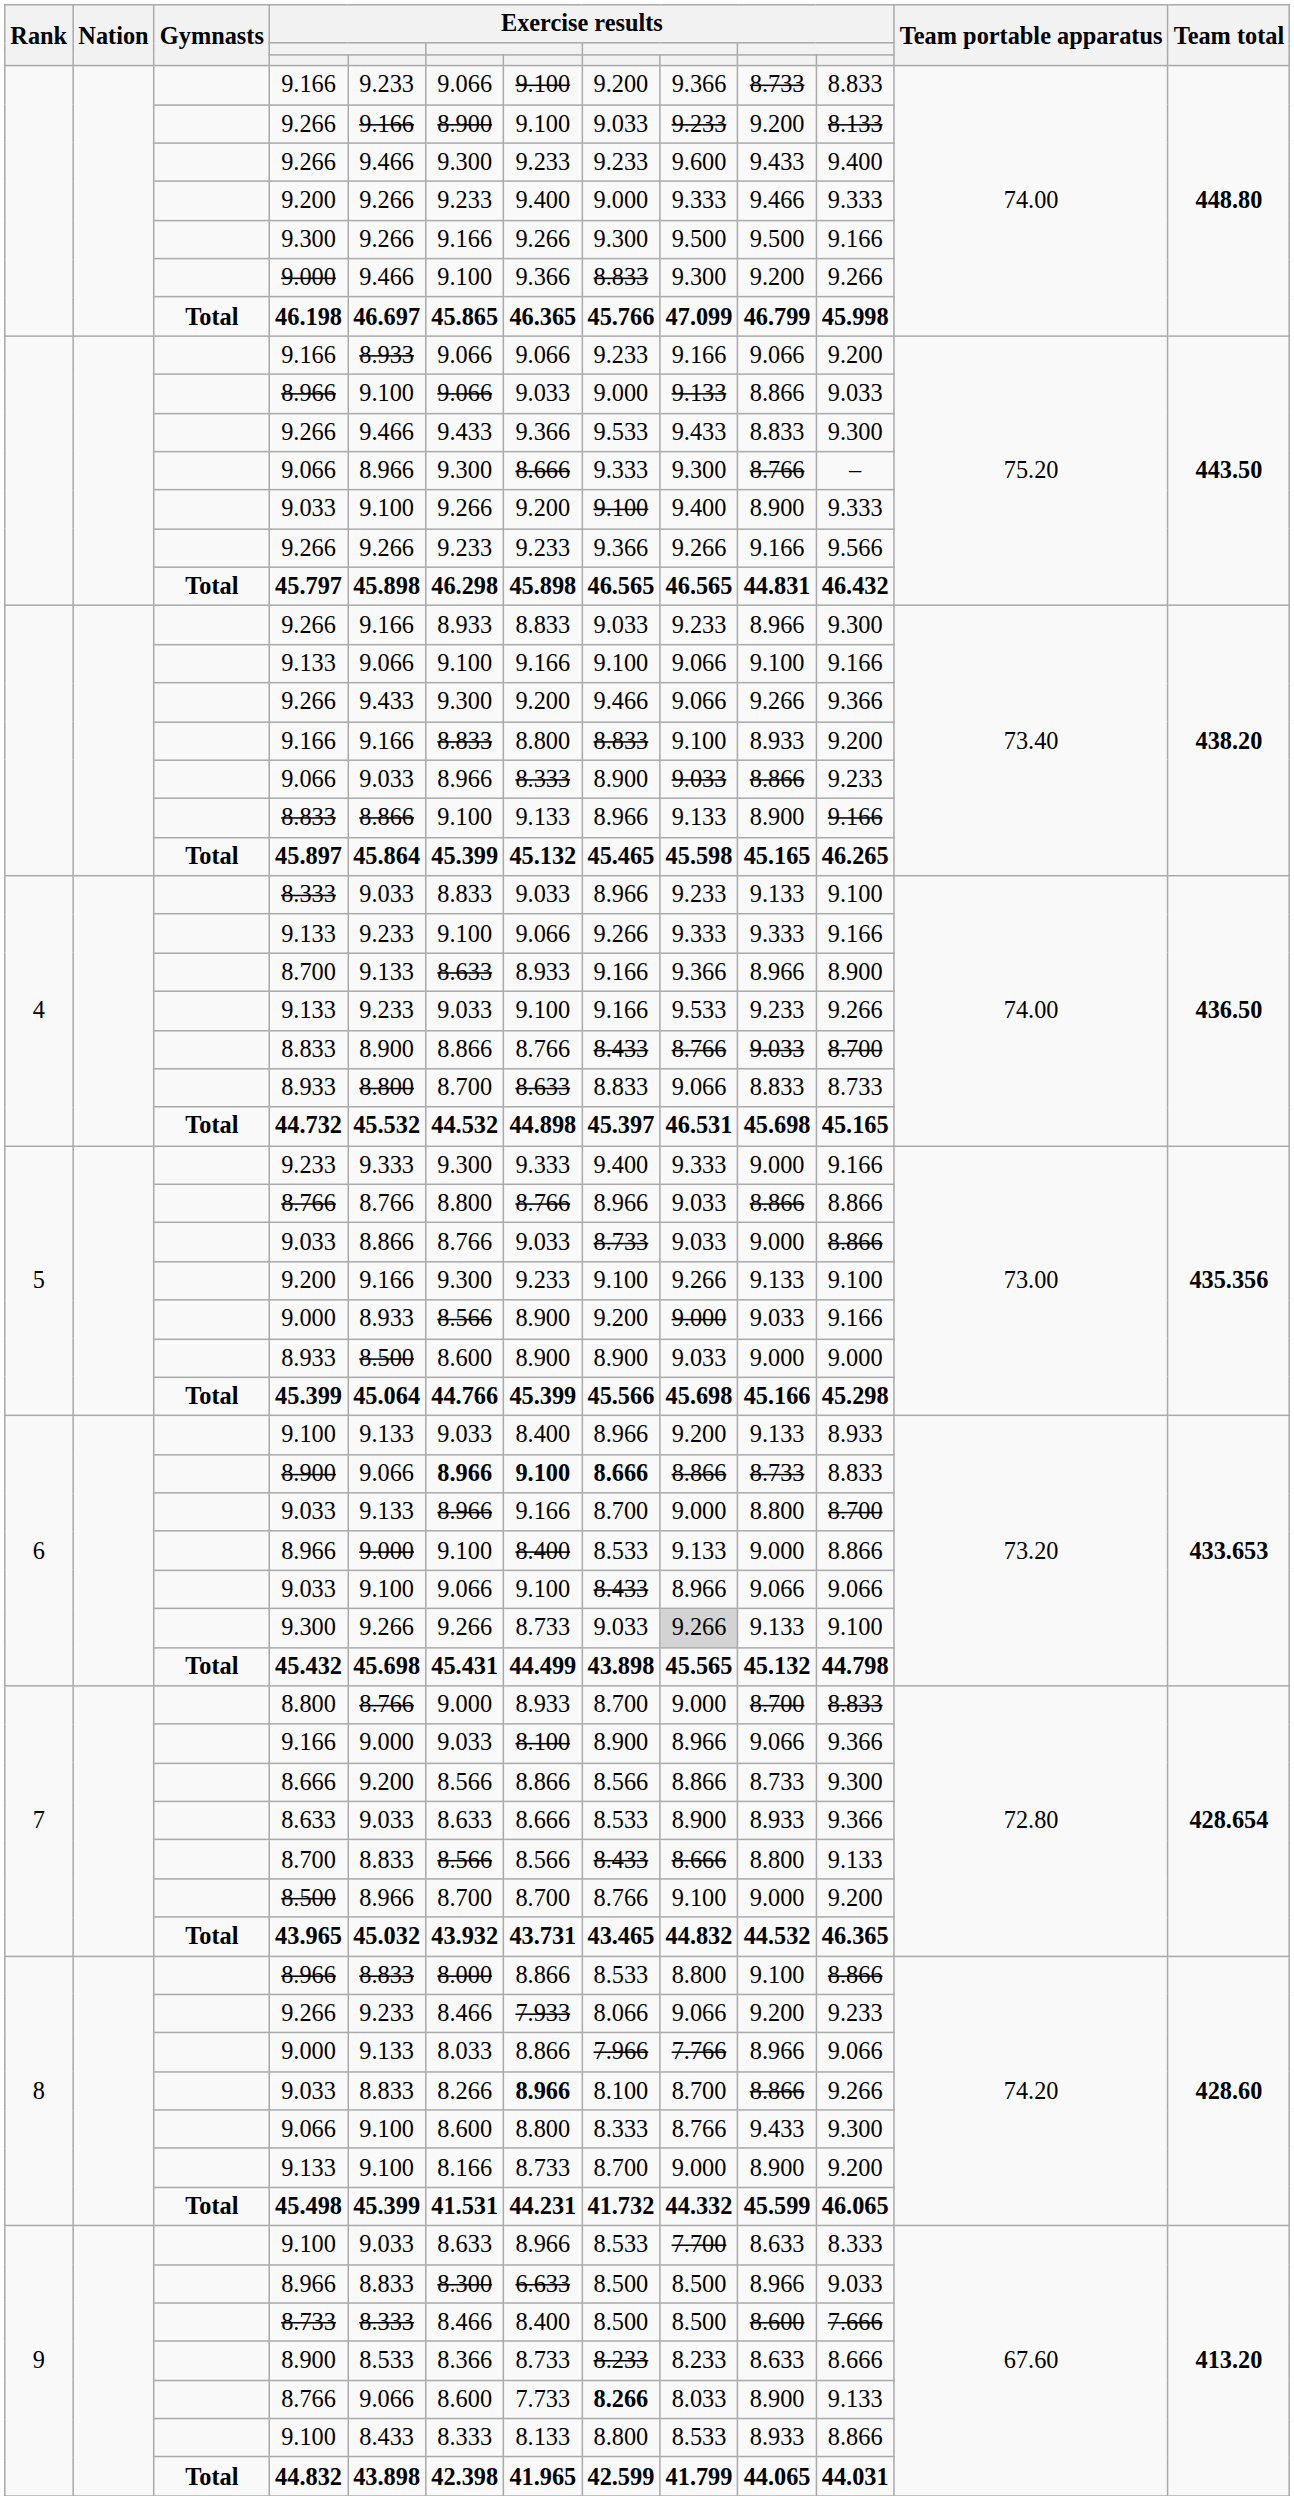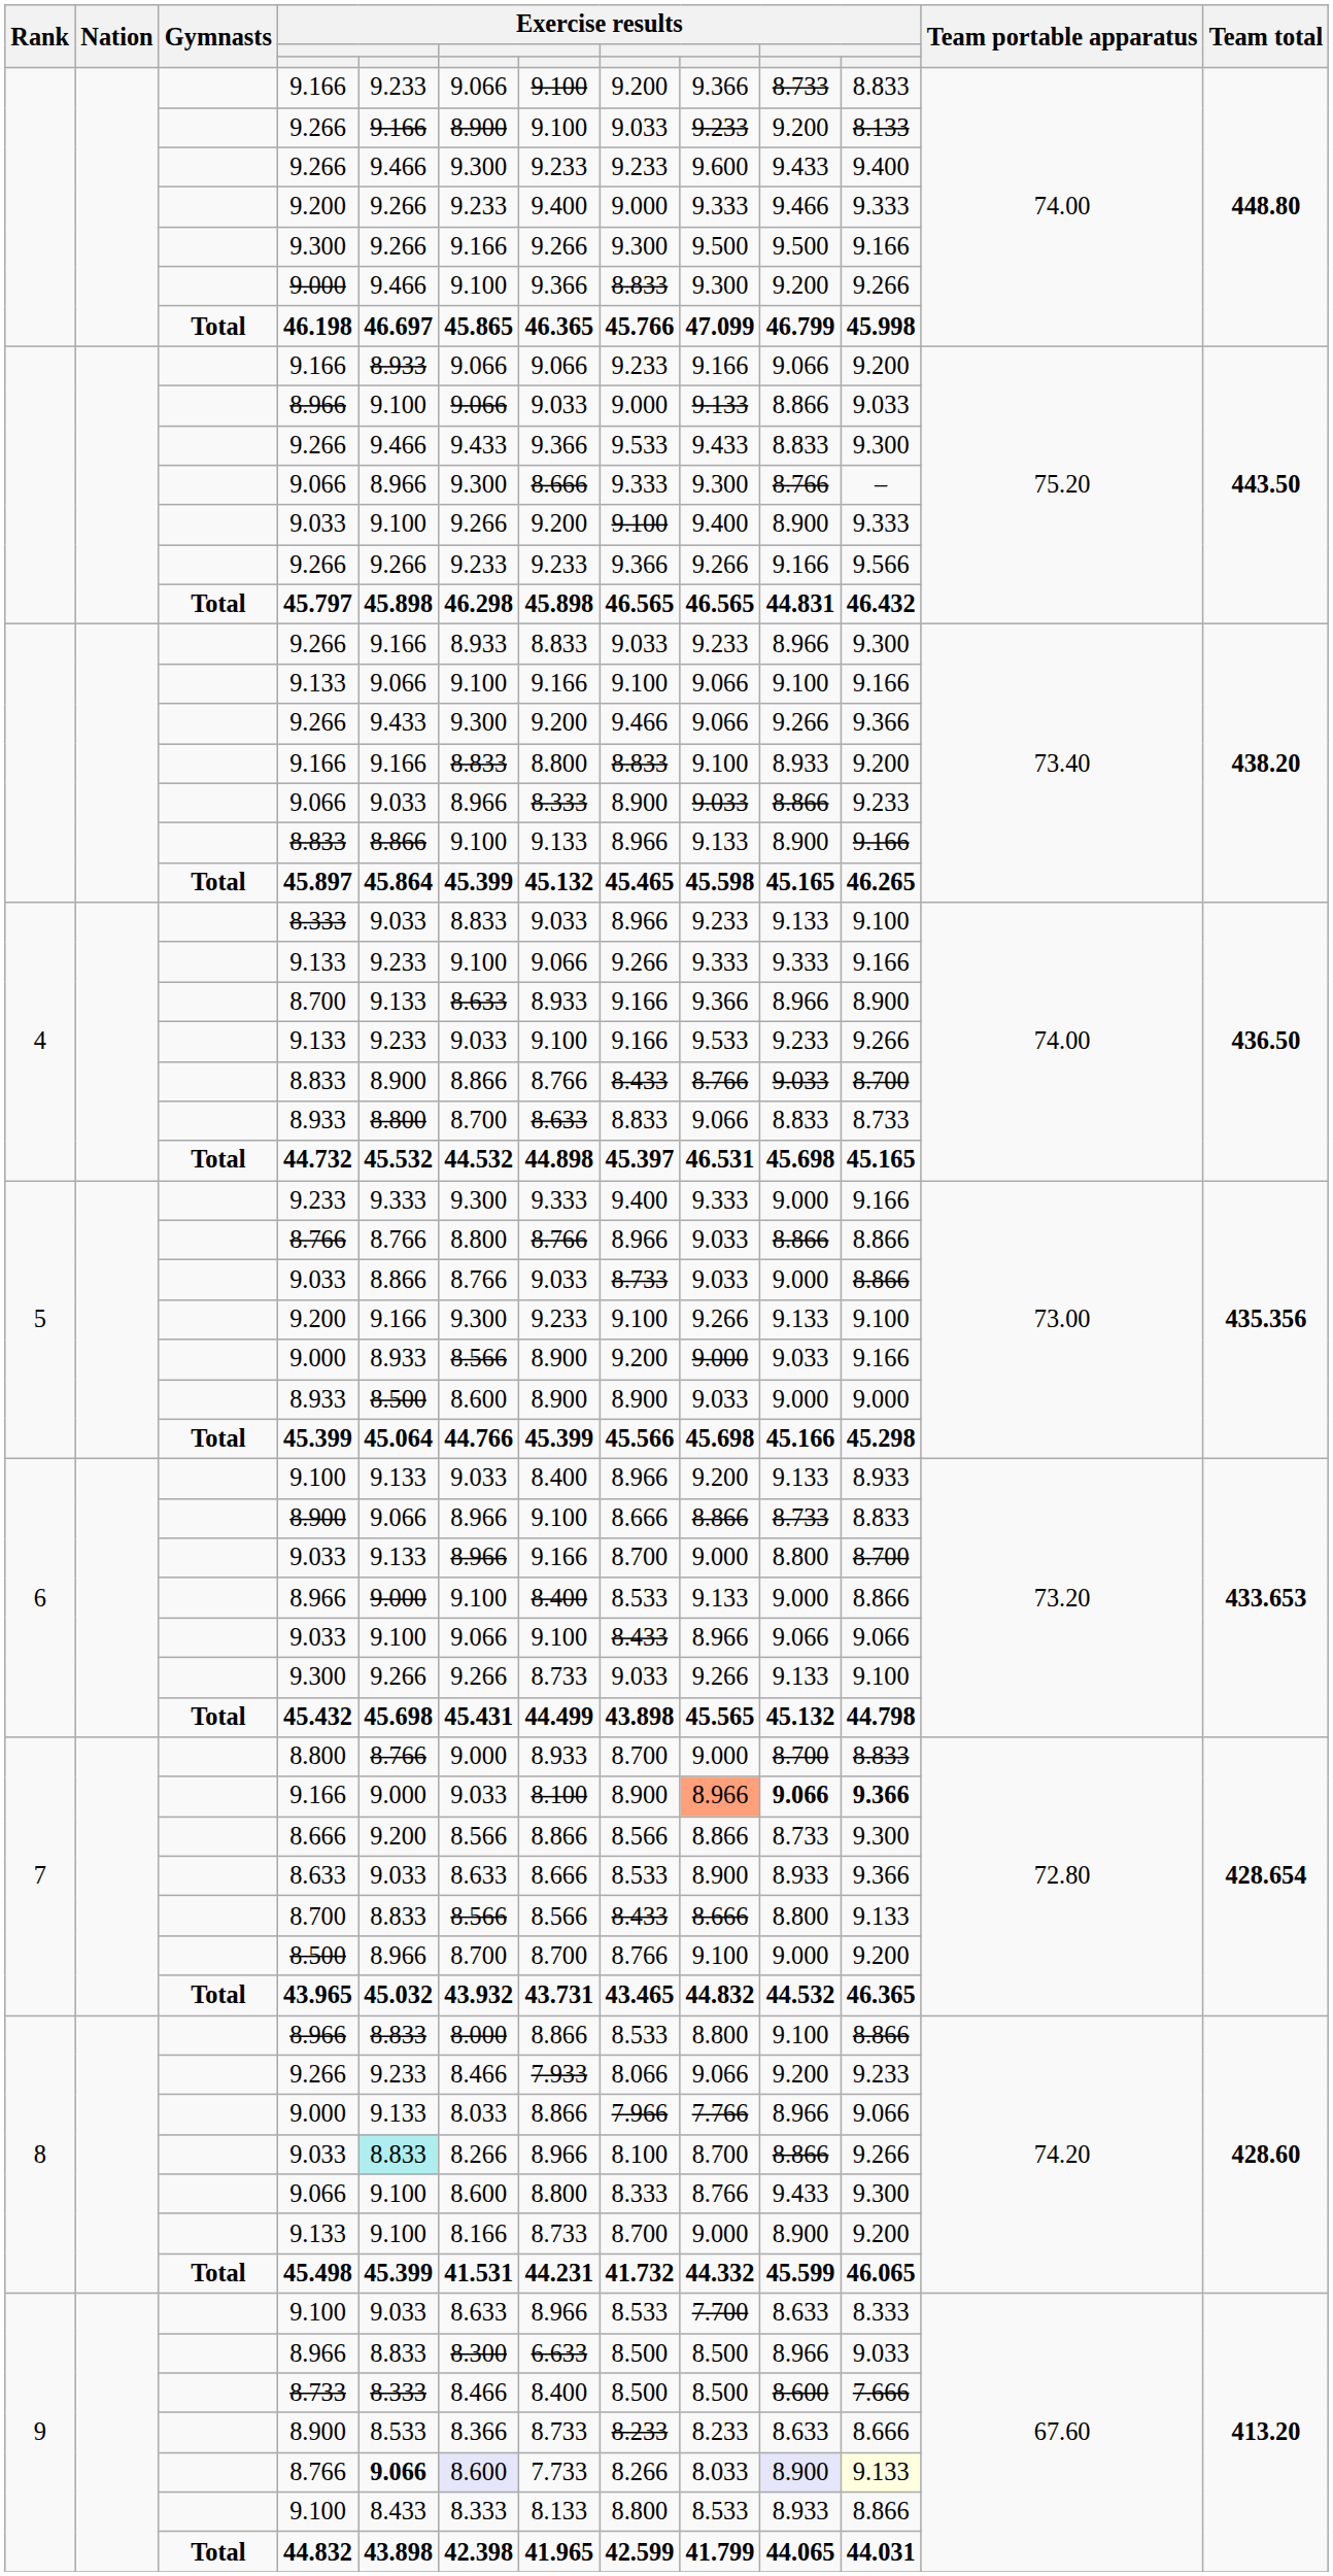6 / 8.900 | column 6: bold -> normal
6 / 8.900 | column 7: bold -> normal
6 / 8.900 | column 8: bold -> normal
6 / 9.300 | column 9: lightgrey background -> no background
7 / 9.166 | column 9: no background -> lightsalmon background
7 / 9.166 | column 10: normal -> bold
7 / 9.166 | column 11: normal -> bold
8 / 9.033 | column 5: no background -> paleturquoise background
8 / 9.033 | column 7: bold -> normal
9 / 8.766 | column 5: normal -> bold
9 / 8.766 | column 6: no background -> lavender background
9 / 8.766 | column 8: bold -> normal
9 / 8.766 | column 10: no background -> lavender background
9 / 8.766 | column 11: no background -> lightyellow background
